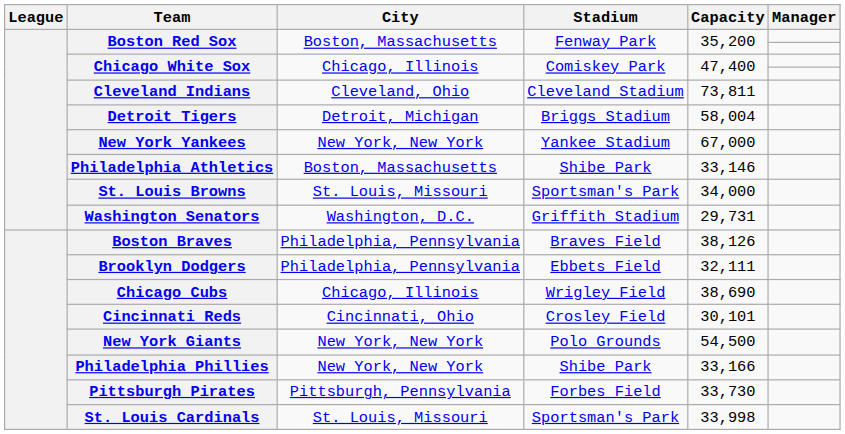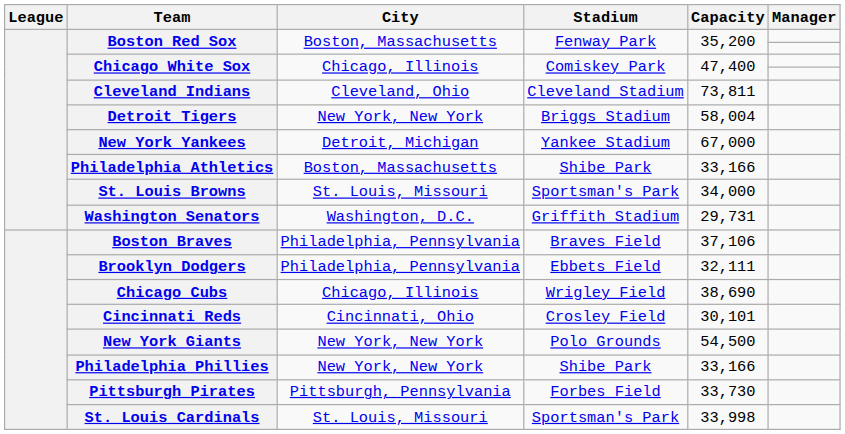Detroit Tigers | City: Detroit, Michigan -> New York, New York
New York Yankees | City: New York, New York -> Detroit, Michigan
Philadelphia Athletics | Capacity: 33,146 -> 33,166
Boston Braves | Capacity: 38,126 -> 37,106
